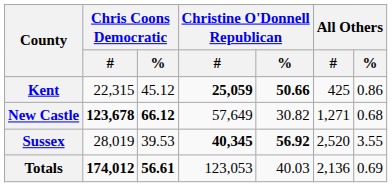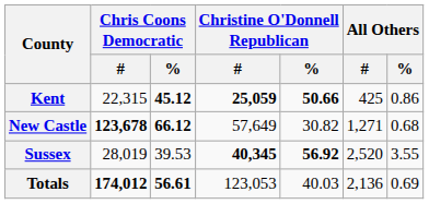Kent | Chris Coons Democratic / %: normal -> bold
